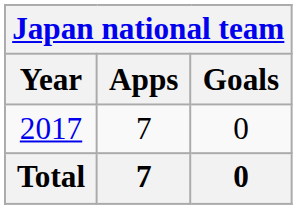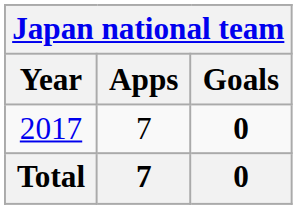2017 | Goals: normal -> bold
